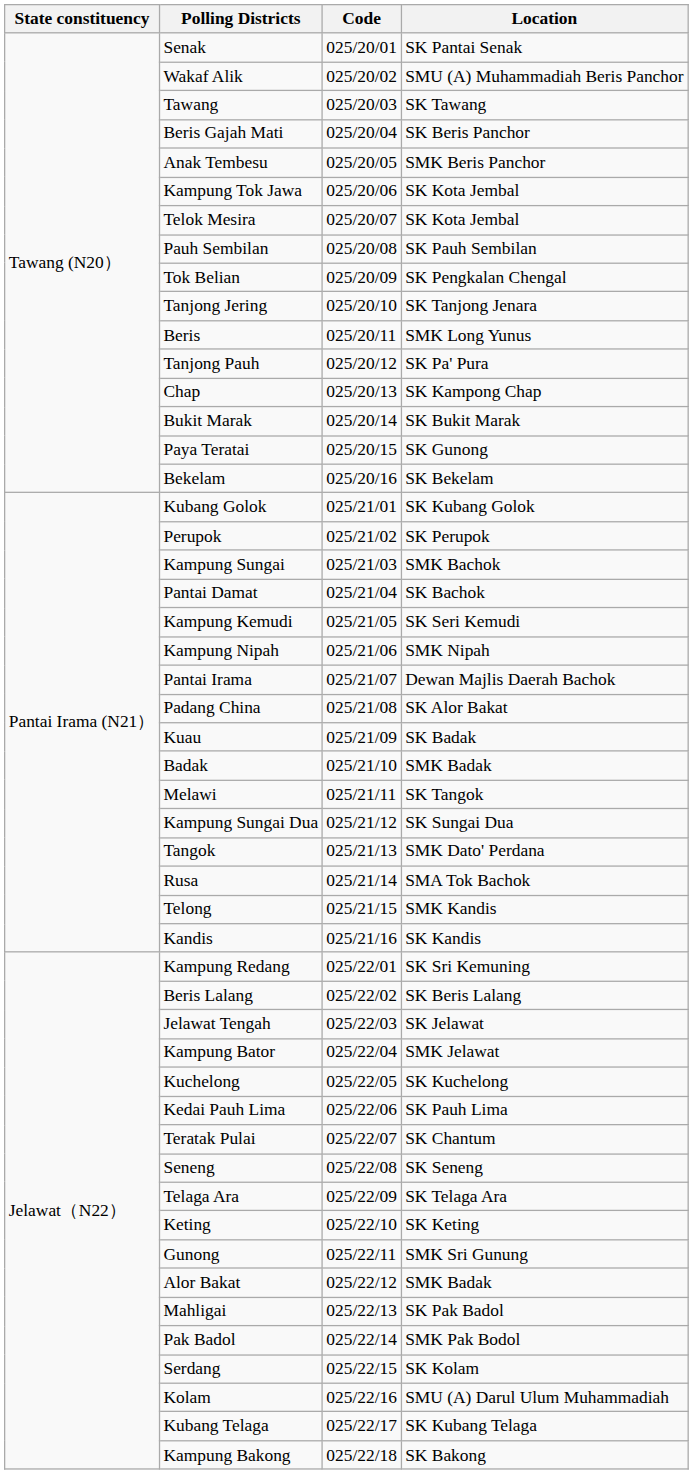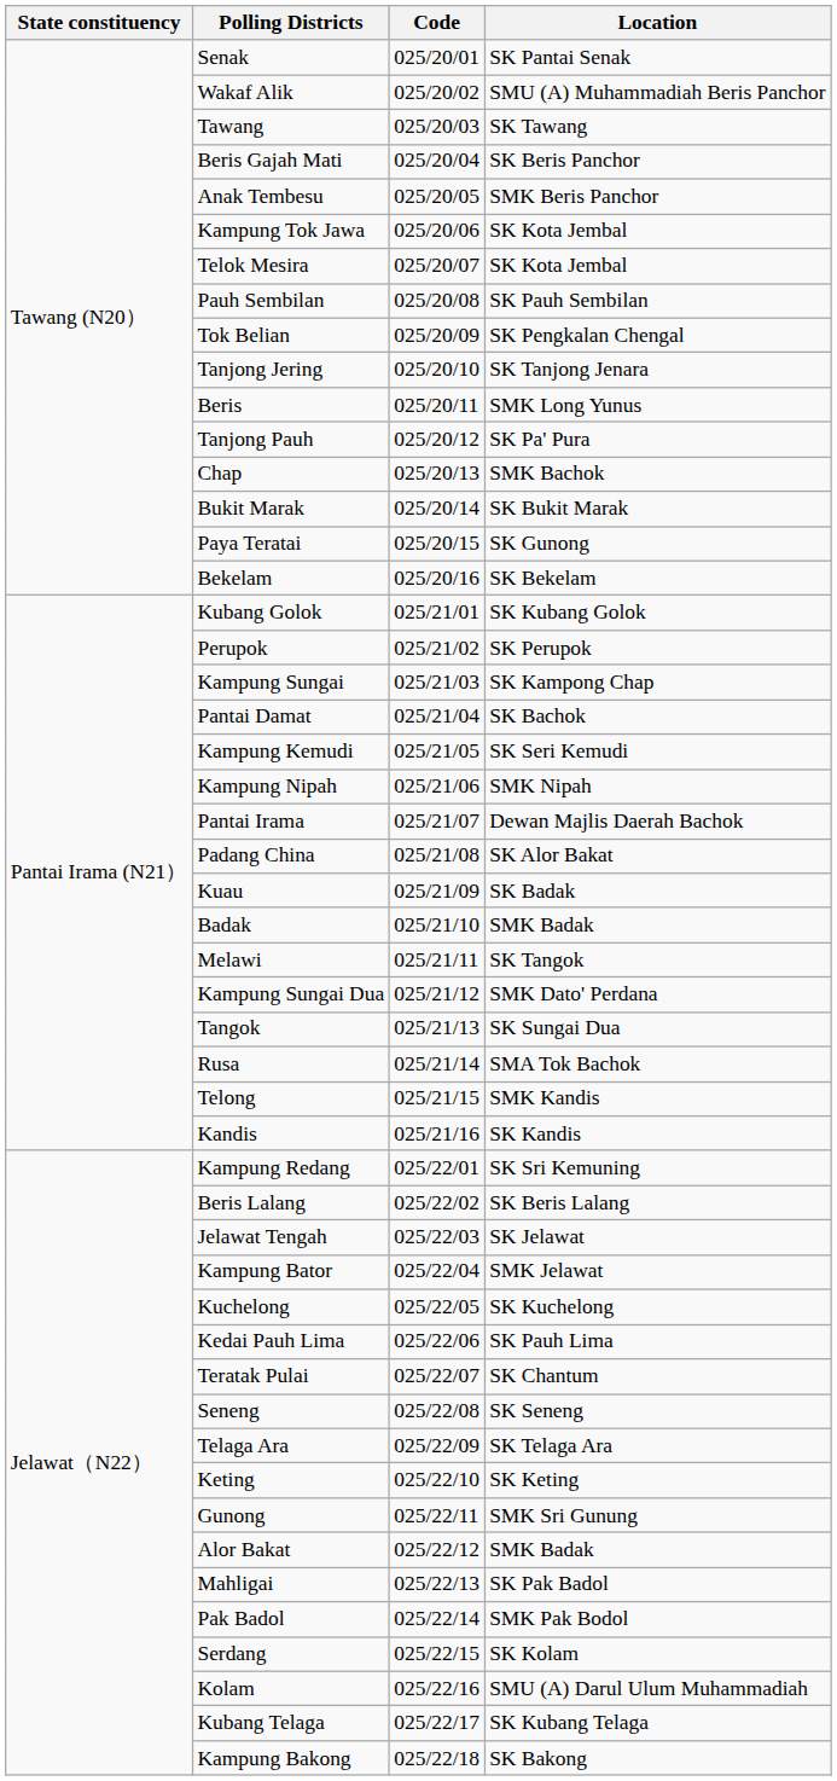Chap | Location: SK Kampong Chap -> SMK Bachok
Kampung Sungai | Location: SMK Bachok -> SK Kampong Chap
Kampung Sungai Dua | Location: SK Sungai Dua -> SMK Dato' Perdana
Tangok | Location: SMK Dato' Perdana -> SK Sungai Dua
